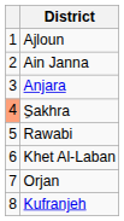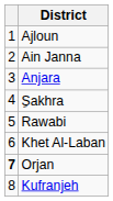ِSakhra | column 1: lightsalmon background -> no background
Orjan | column 1: normal -> bold
